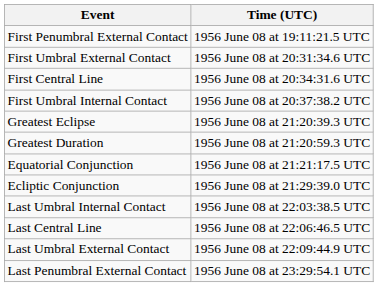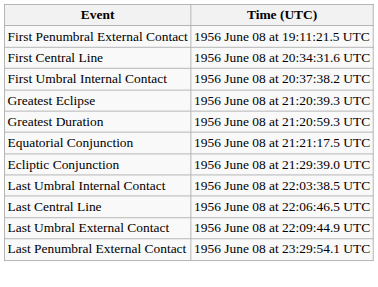- row: First Umbral External Contact | 1956 June 08 at 20:31:34.6 UTC
